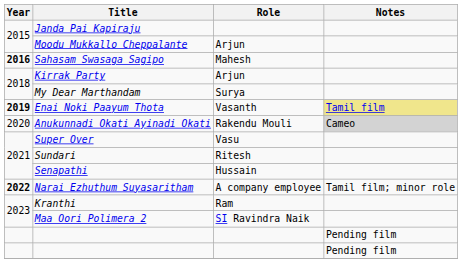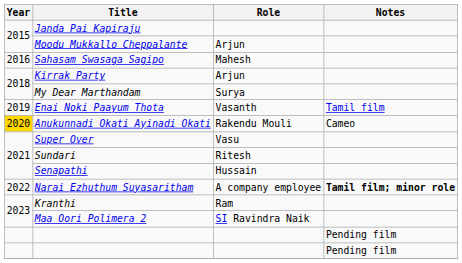Sahasam Swasaga Sagipo | Year: bold -> normal
Enai Noki Paayum Thota | Year: bold -> normal
Enai Noki Paayum Thota | Notes: khaki background -> no background
Anukunnadi Okati Ayinadi Okati | Year: no background -> gold background
Anukunnadi Okati Ayinadi Okati | Notes: lightgrey background -> no background
Narai Ezhuthum Suyasaritham | Year: bold -> normal
Narai Ezhuthum Suyasaritham | Notes: normal -> bold
